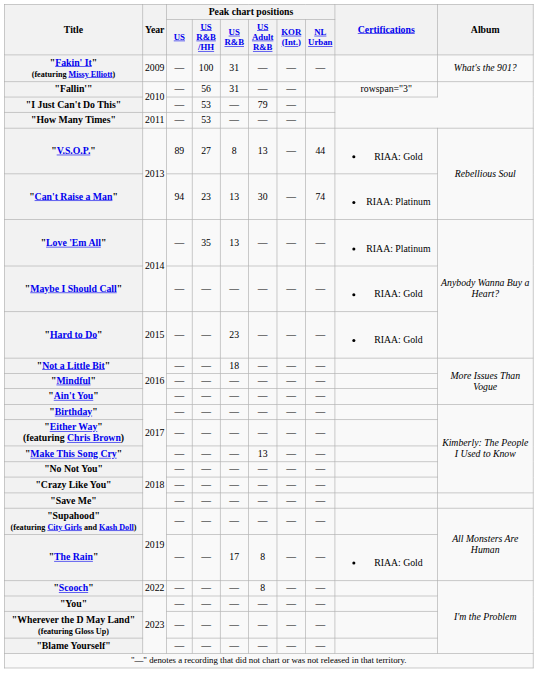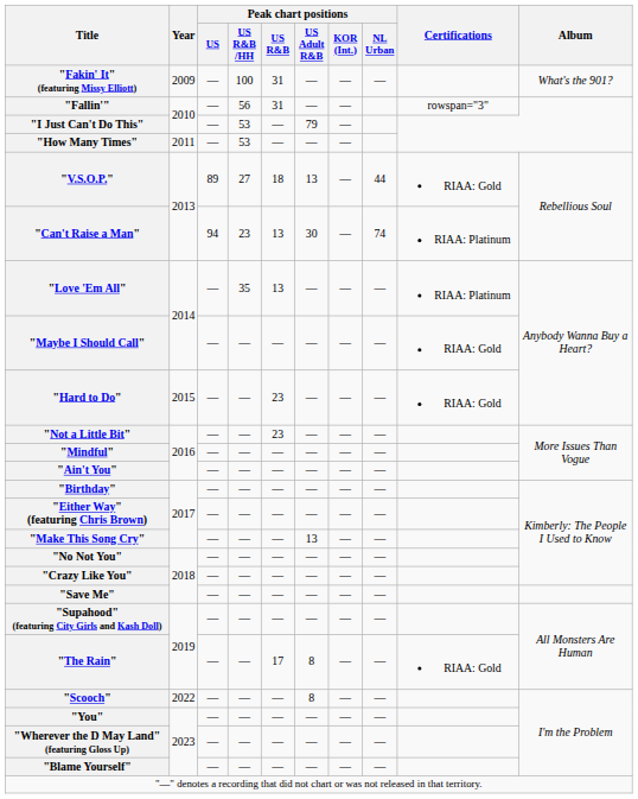"V.S.O.P." | Peak chart positions / US R&B: 8 -> 18
"Not a Little Bit" | Peak chart positions / US R&B: 18 -> 23
